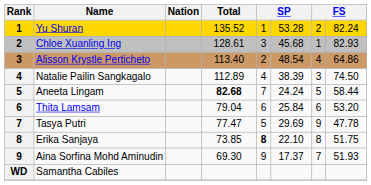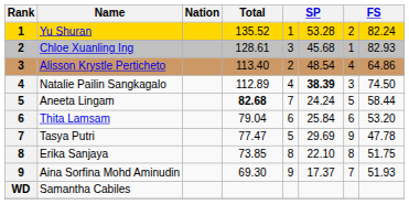Natalie Pailin Sangkagalo | column 6: normal -> bold
Erika Sanjaya | column 5: bold -> normal
